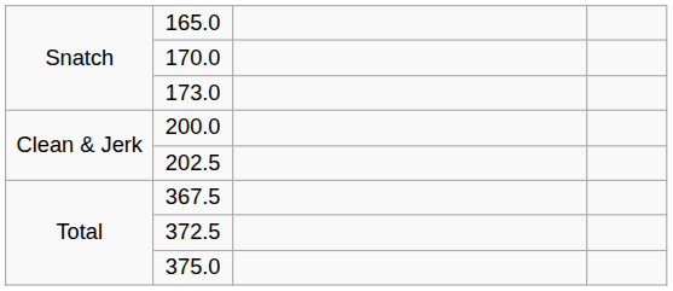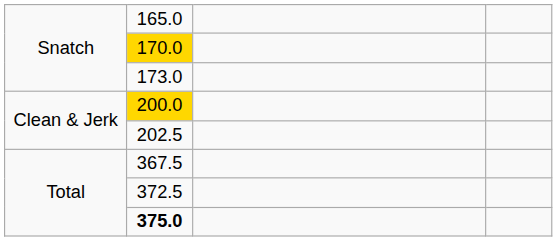170.0 | column 2: no background -> gold background
200.0 | column 2: no background -> gold background
375.0 | column 2: normal -> bold
